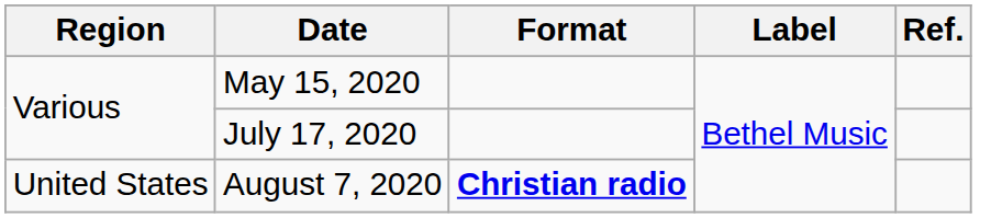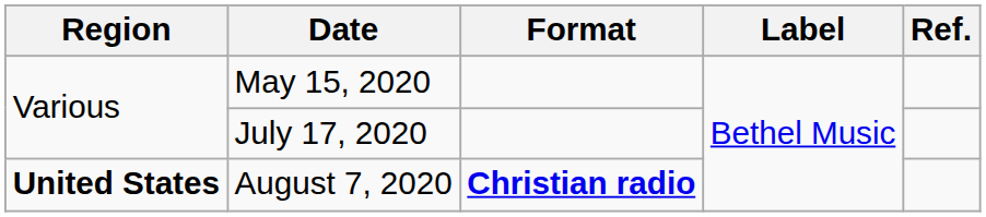August 7, 2020 | Region: normal -> bold
